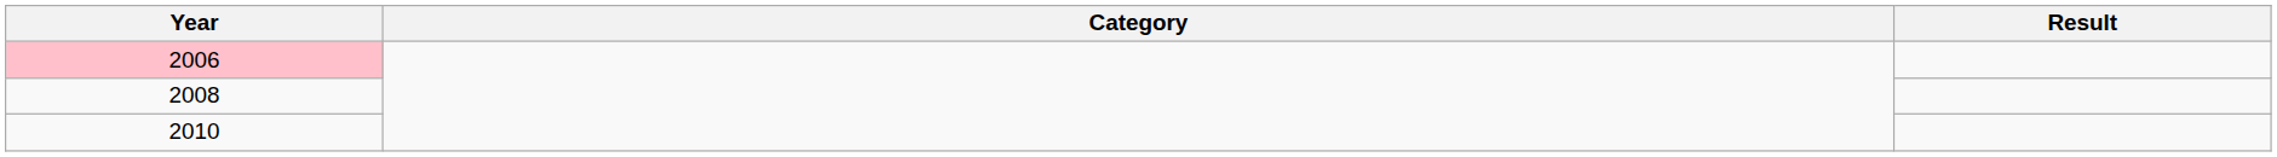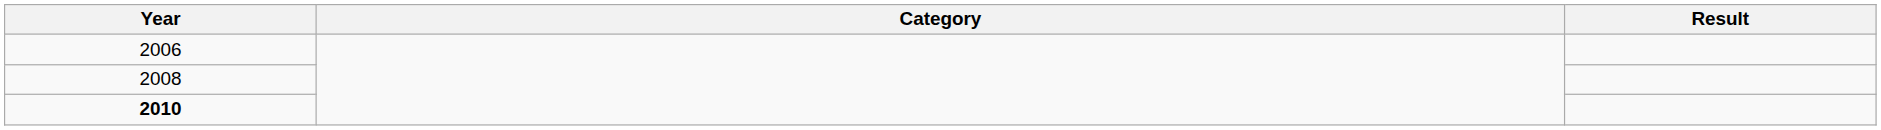2006 | Year: pink background -> no background
2010 | Year: normal -> bold
